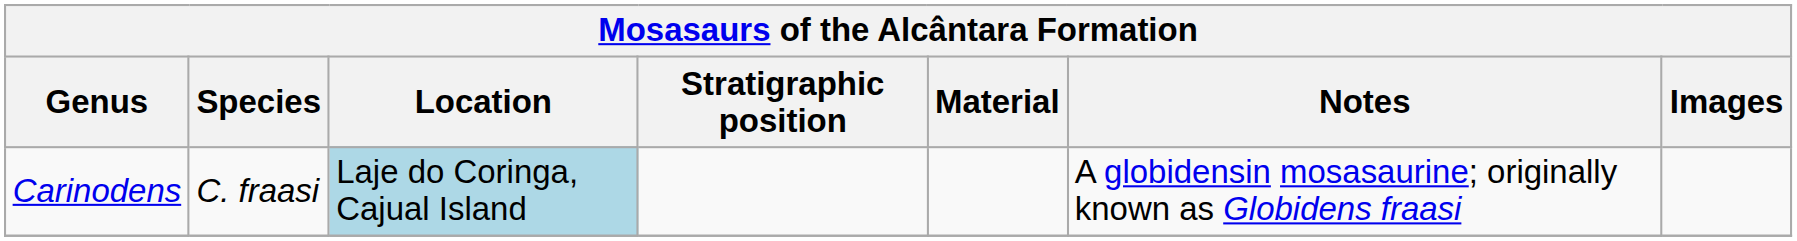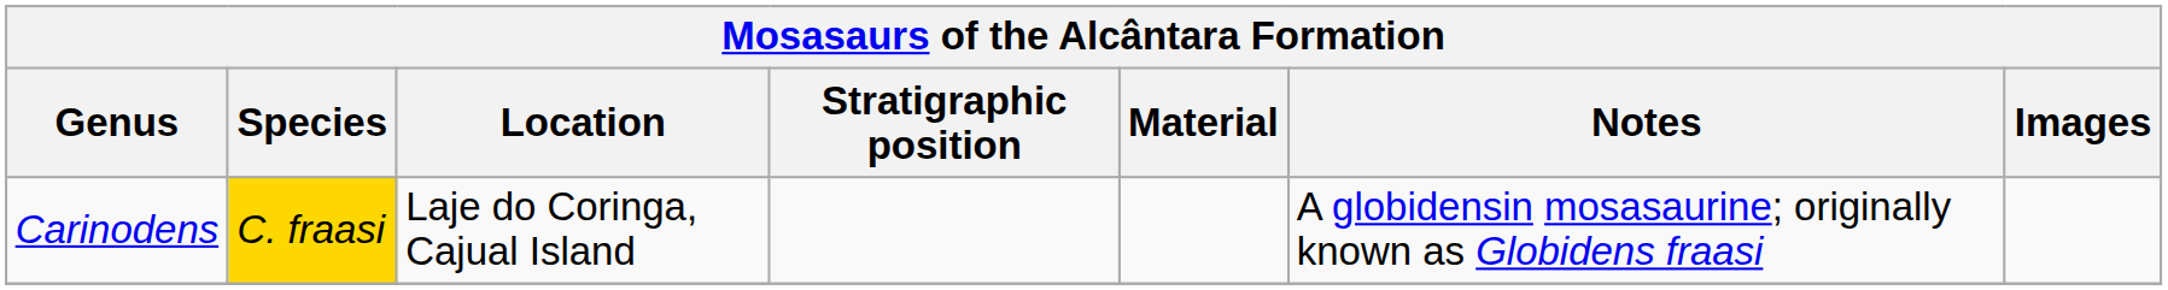Carinodens | Species: no background -> gold background
Carinodens | Location: lightblue background -> no background
